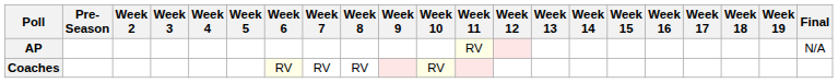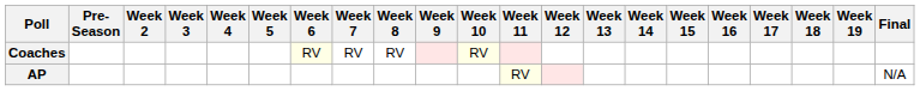rows swapped: AP <-> Coaches
